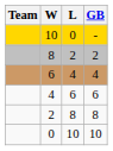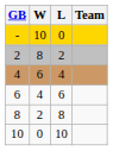columns swapped: Team <-> GB
